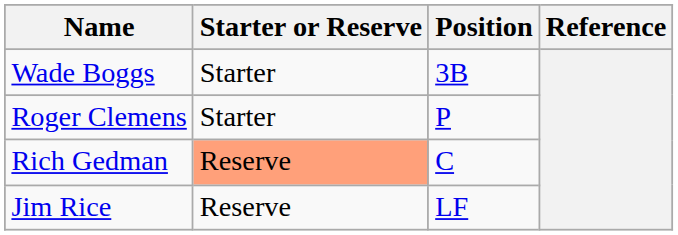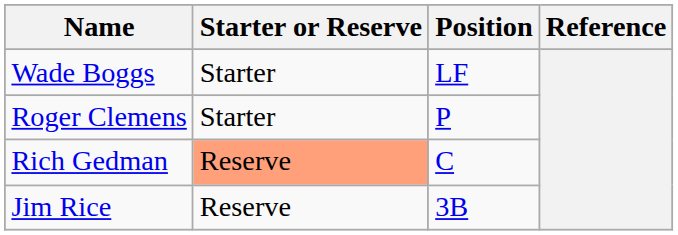Wade Boggs | Position: 3B -> LF
Jim Rice | Position: LF -> 3B
